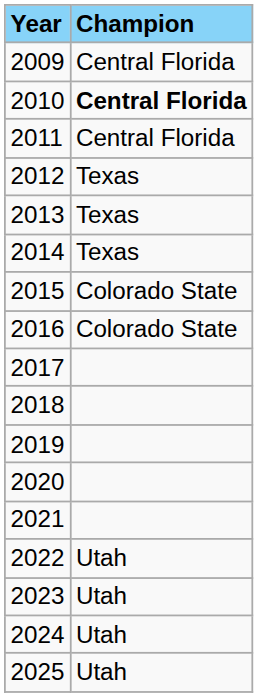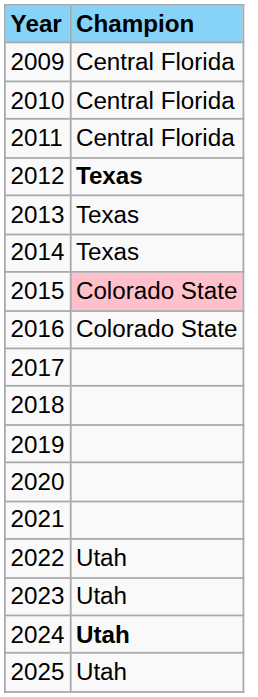2010 | Champion: bold -> normal
2012 | Champion: normal -> bold
2015 | Champion: no background -> pink background
2024 | Champion: normal -> bold
